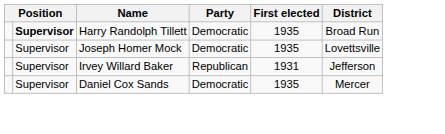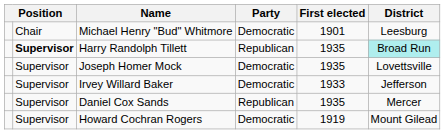+ row: Chair | Michael Henry "Bud" Whitmore | Democratic | 1901 | Leesburg
Harry Randolph Tillett | Party: Democratic -> Republican
Harry Randolph Tillett | District: no background -> paleturquoise background
Irvey Willard Baker | Party: Republican -> Democratic
Irvey Willard Baker | First elected: 1931 -> 1933
Daniel Cox Sands | Party: Democratic -> Republican
+ row: Supervisor | Howard Cochran Rogers | Democratic | 1919 | Mount Gilead
